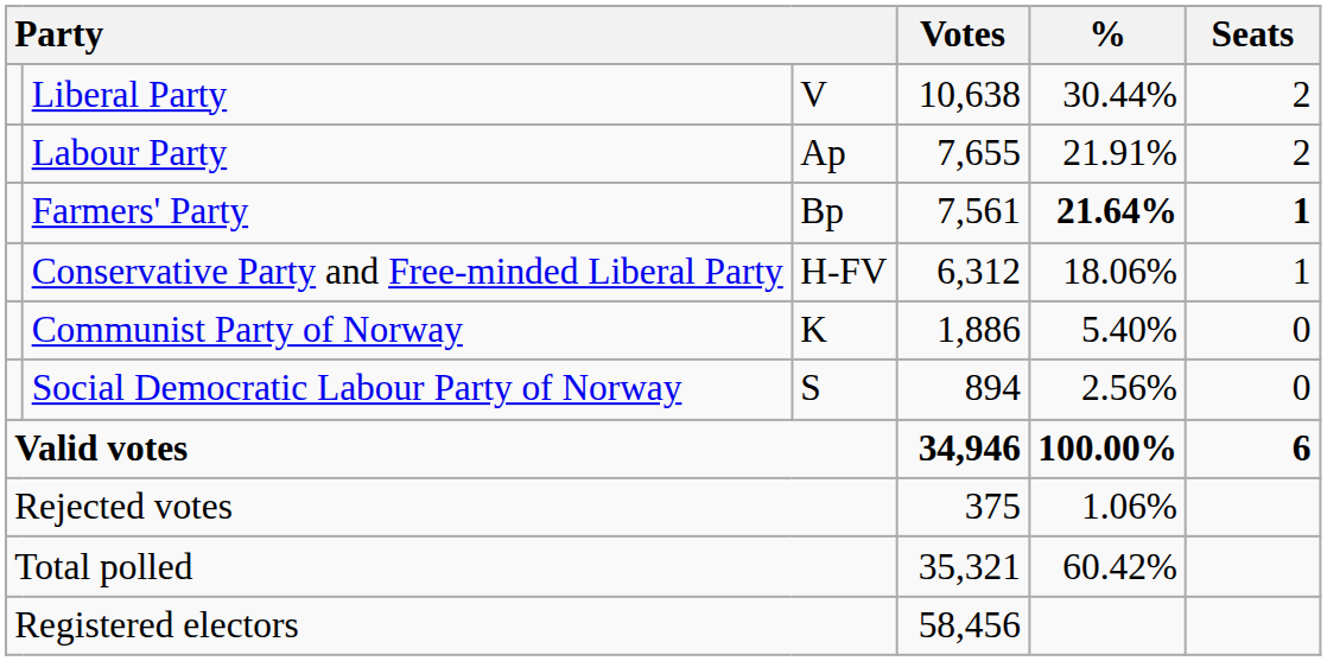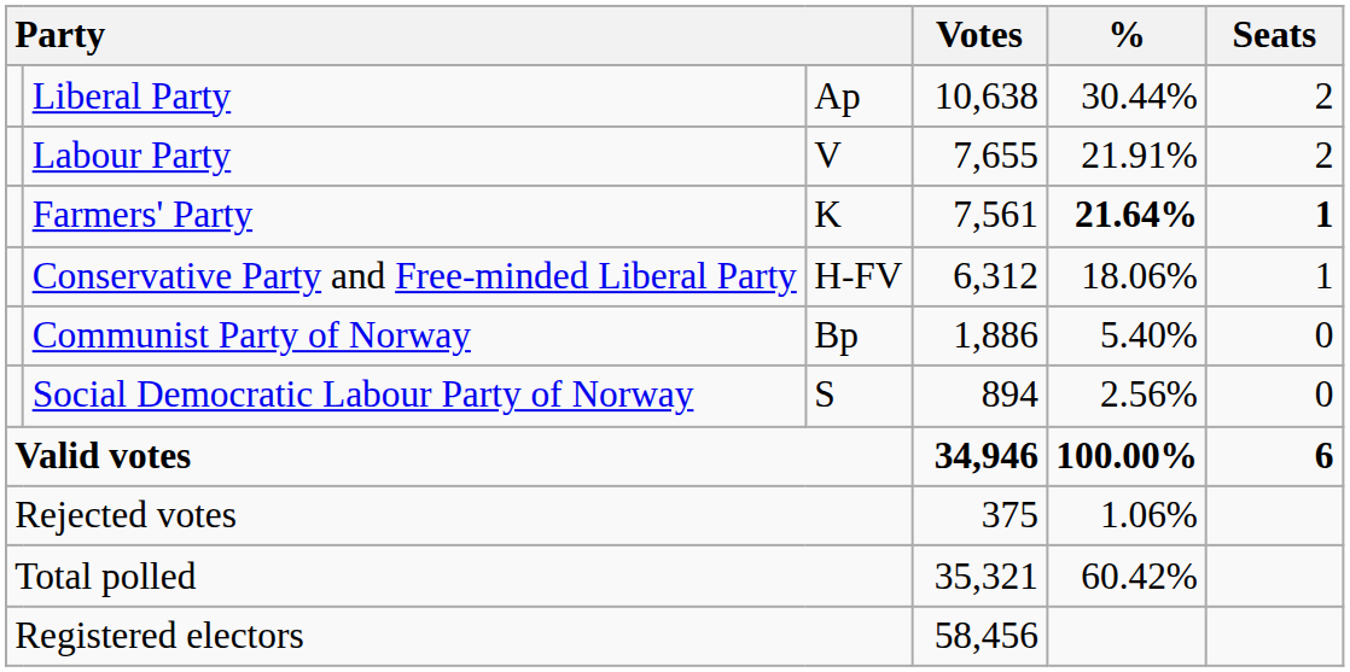Liberal Party | column 3: V -> Ap
Labour Party | column 3: Ap -> V
Farmers' Party | column 3: Bp -> K
Communist Party of Norway | column 3: K -> Bp
